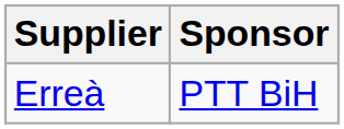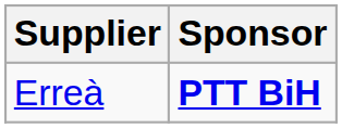Erreà | Sponsor: normal -> bold
